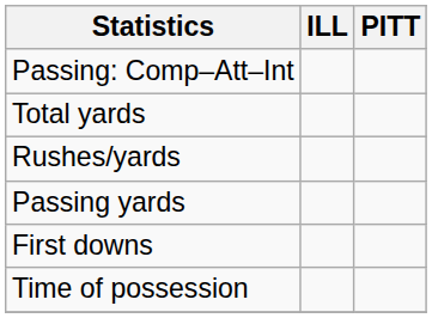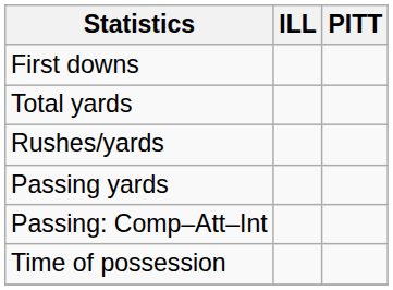rows swapped: First downs <-> Passing: Comp–Att–Int
